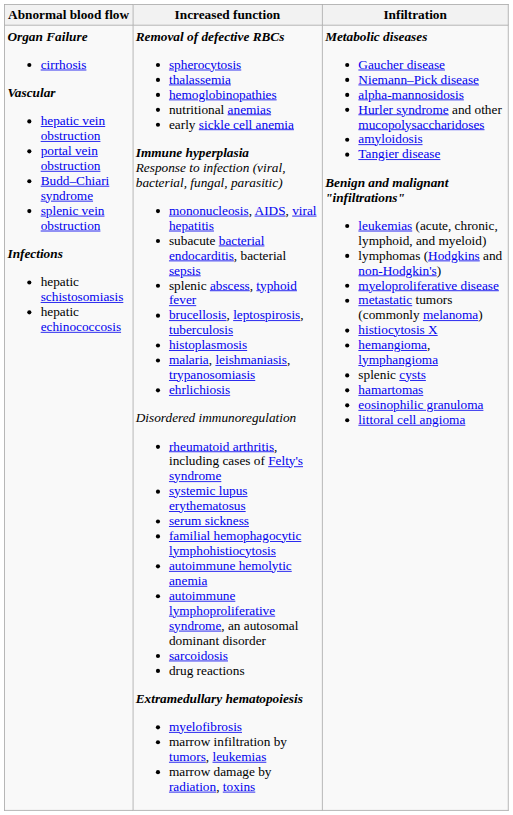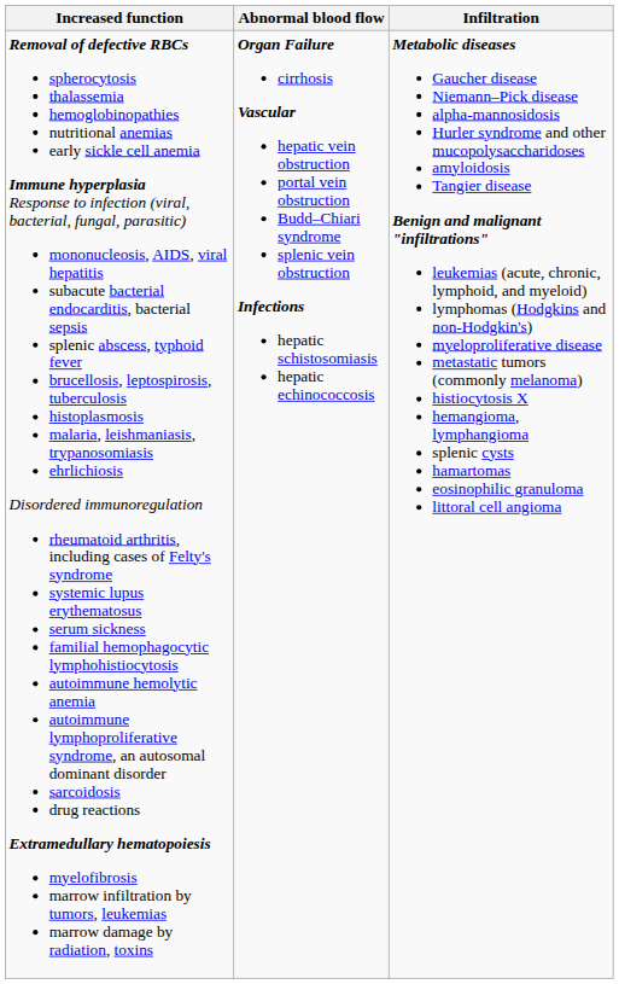columns swapped: Increased function <-> Abnormal blood flow
